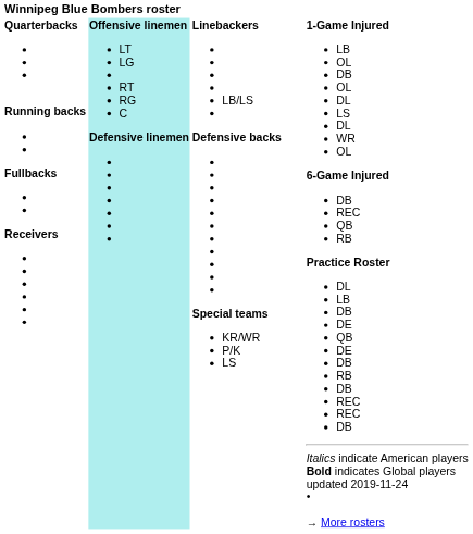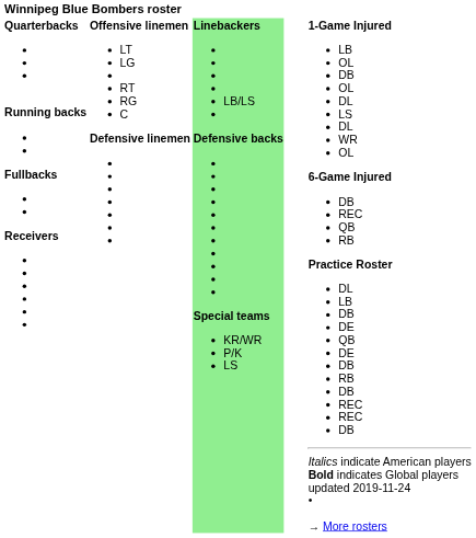Quarterbacks Running backs Fullbacks Receivers | column 2: paleturquoise background -> no background
Quarterbacks Running backs Fullbacks Receivers | column 3: no background -> lightgreen background
